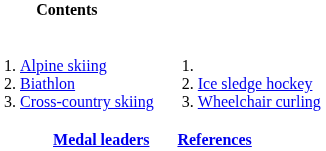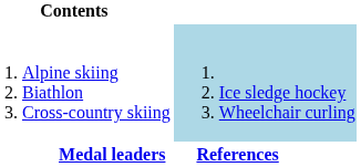Alpine skiing Biathlon Cross-country skiing | column 2: no background -> lightblue background
